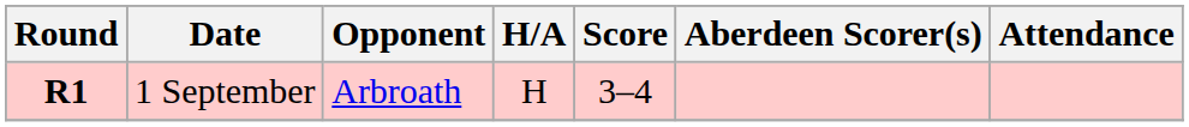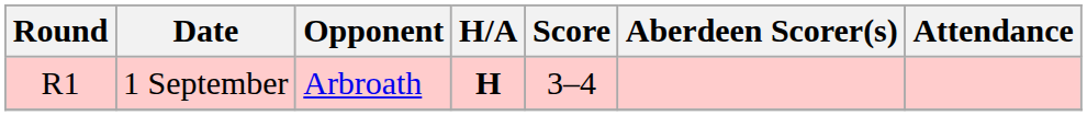1 September | Round: bold -> normal
1 September | H/A: normal -> bold
